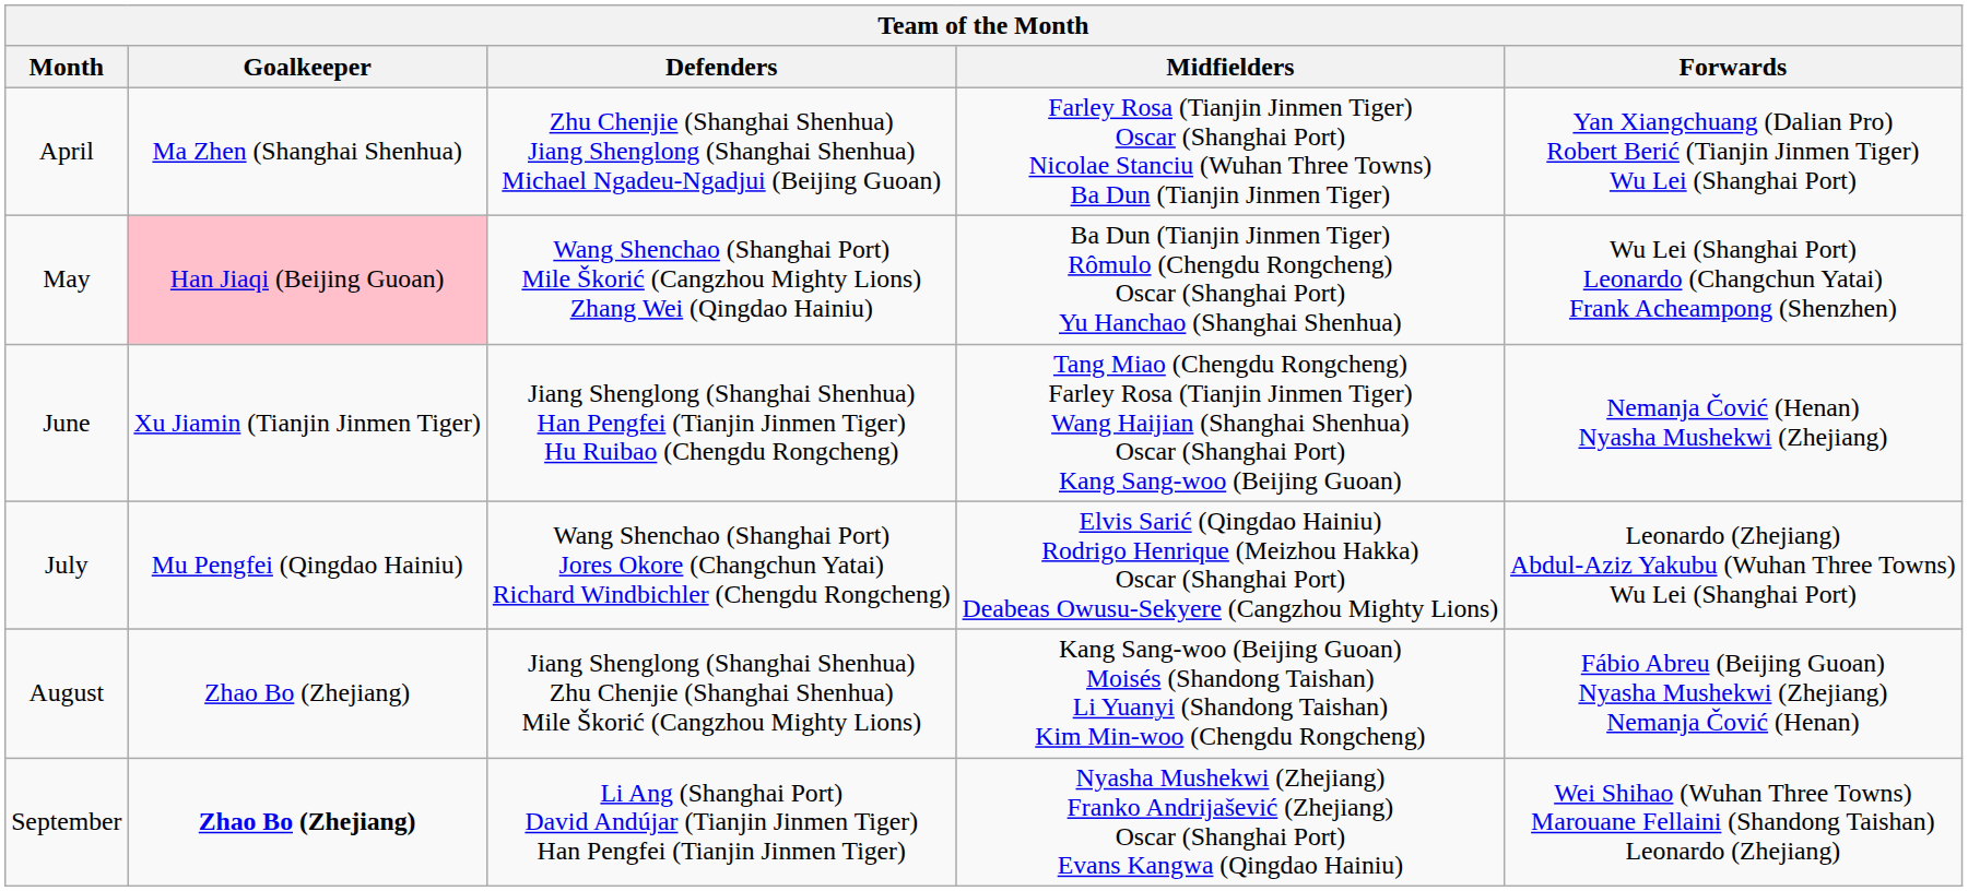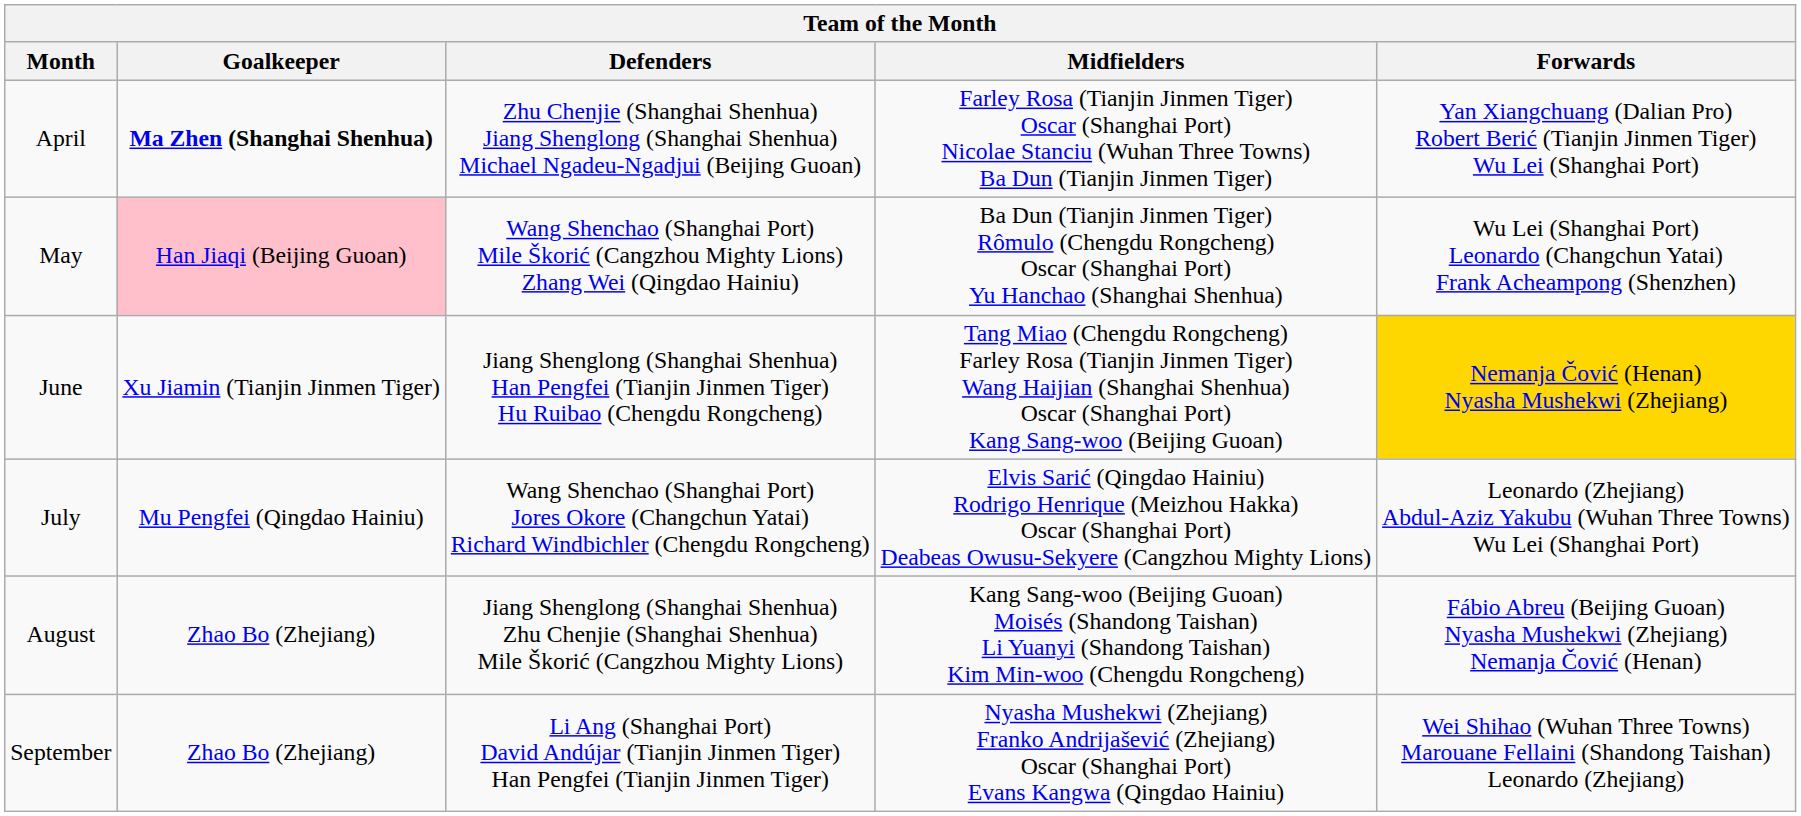April | Goalkeeper: normal -> bold
June | Forwards: no background -> gold background
September | Goalkeeper: bold -> normal
